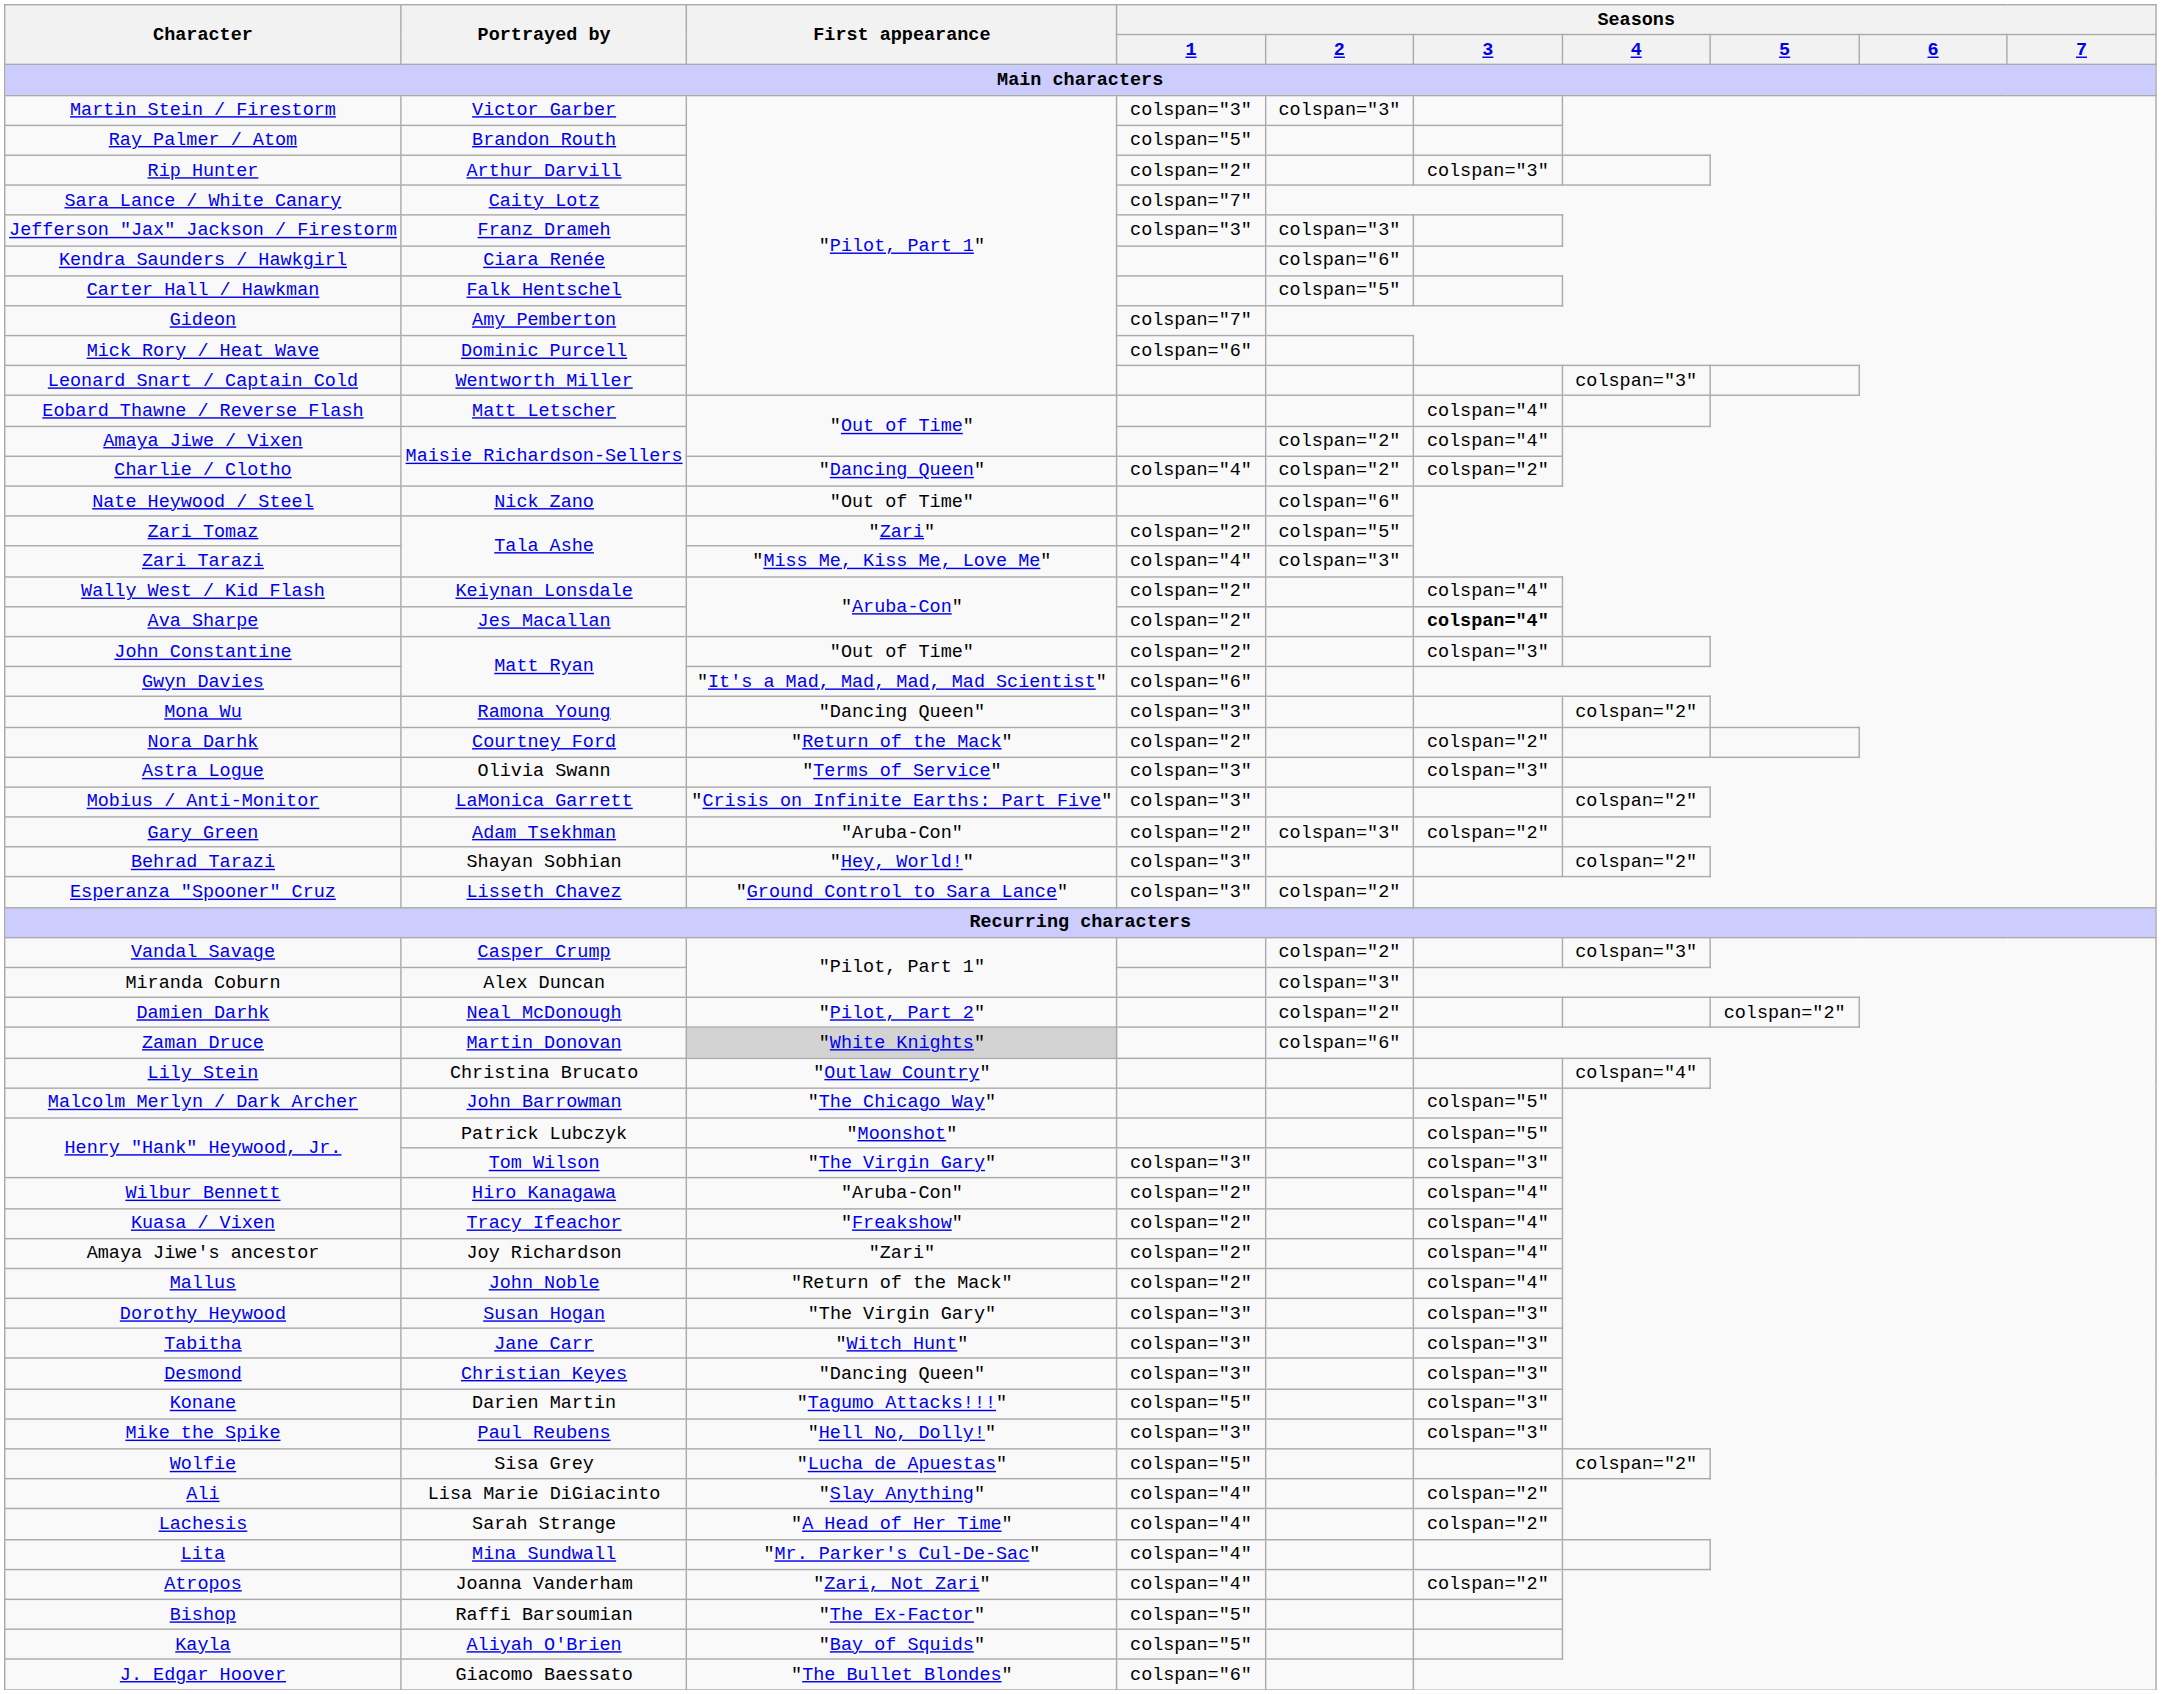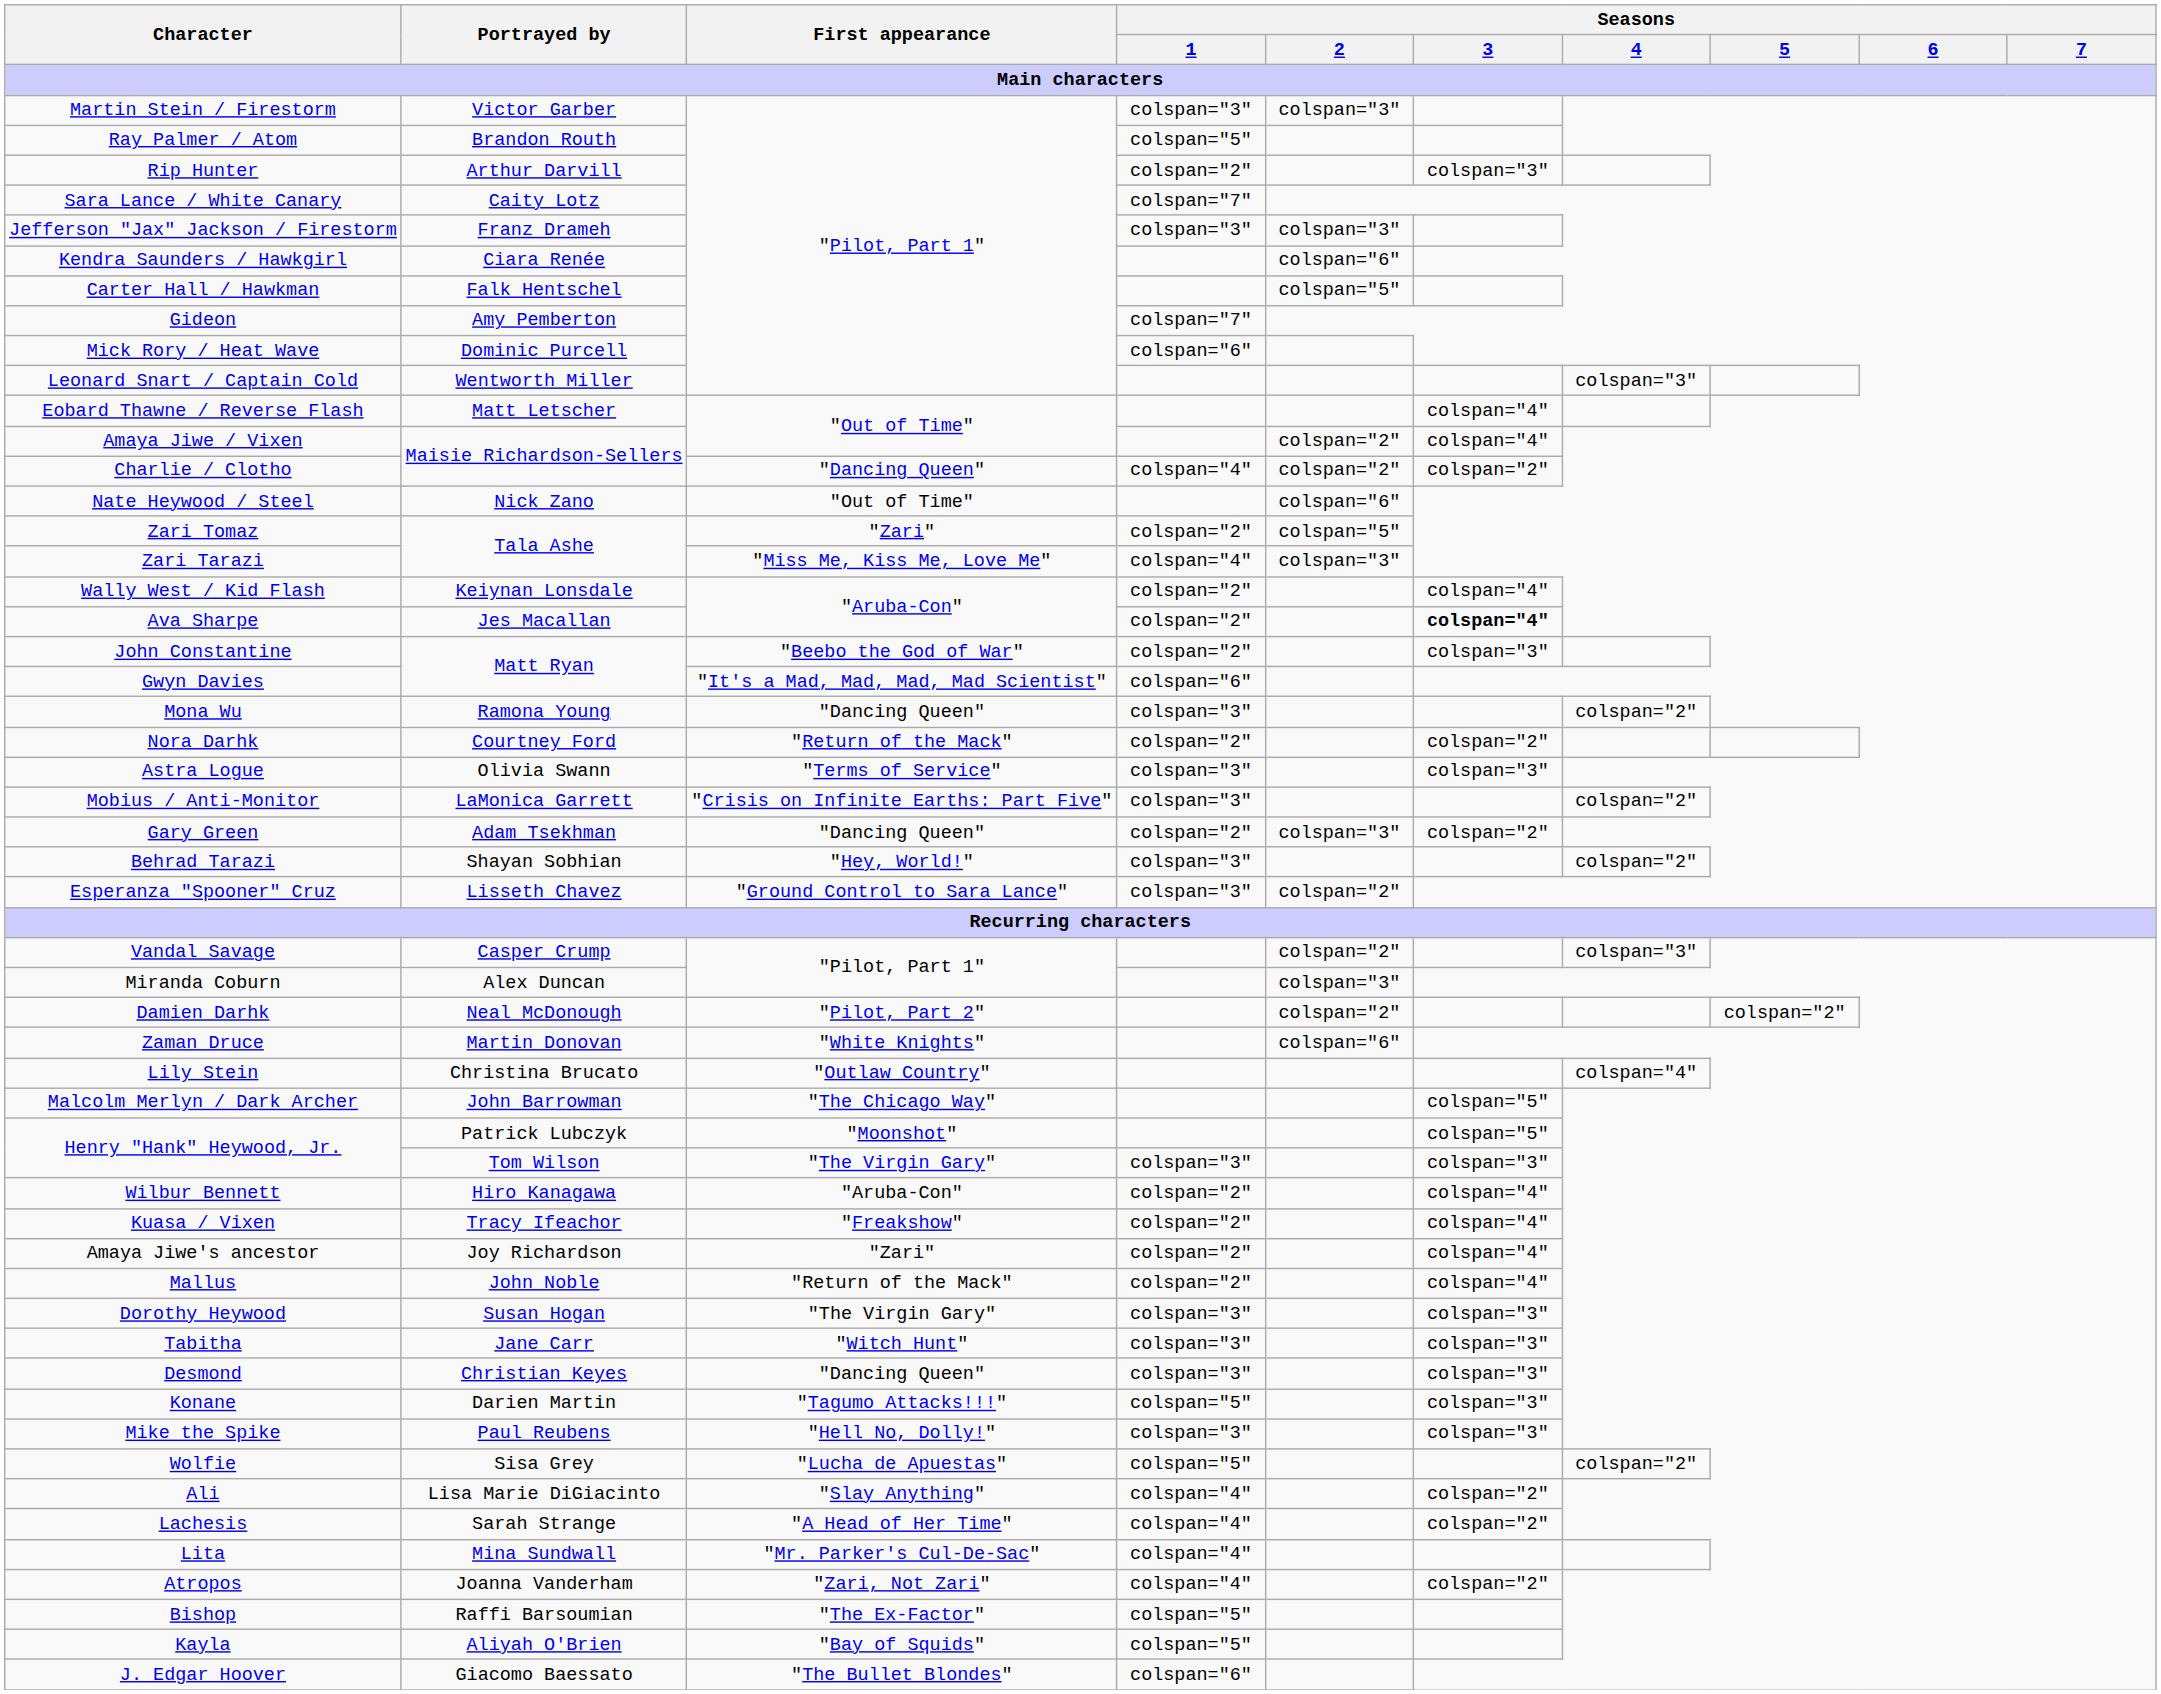John Constantine | First appearance: "Out of Time" -> "Beebo the God of War"
Gary Green | First appearance: "Aruba-Con" -> "Dancing Queen"
Zaman Druce | First appearance: lightgrey background -> no background
